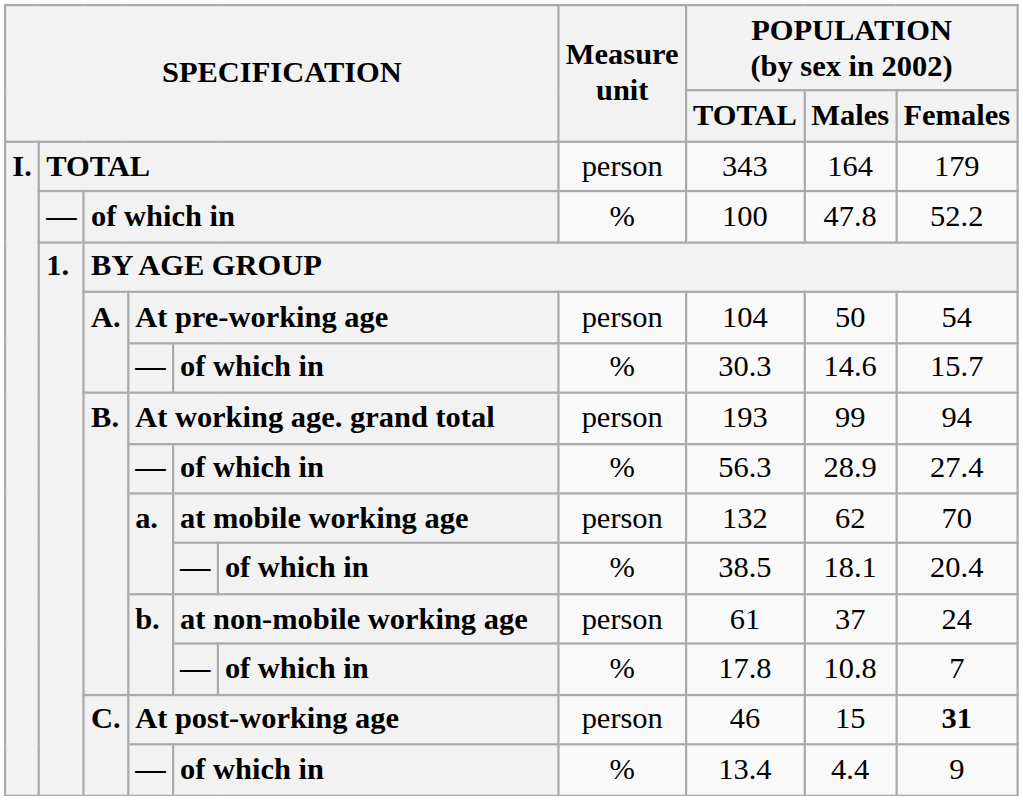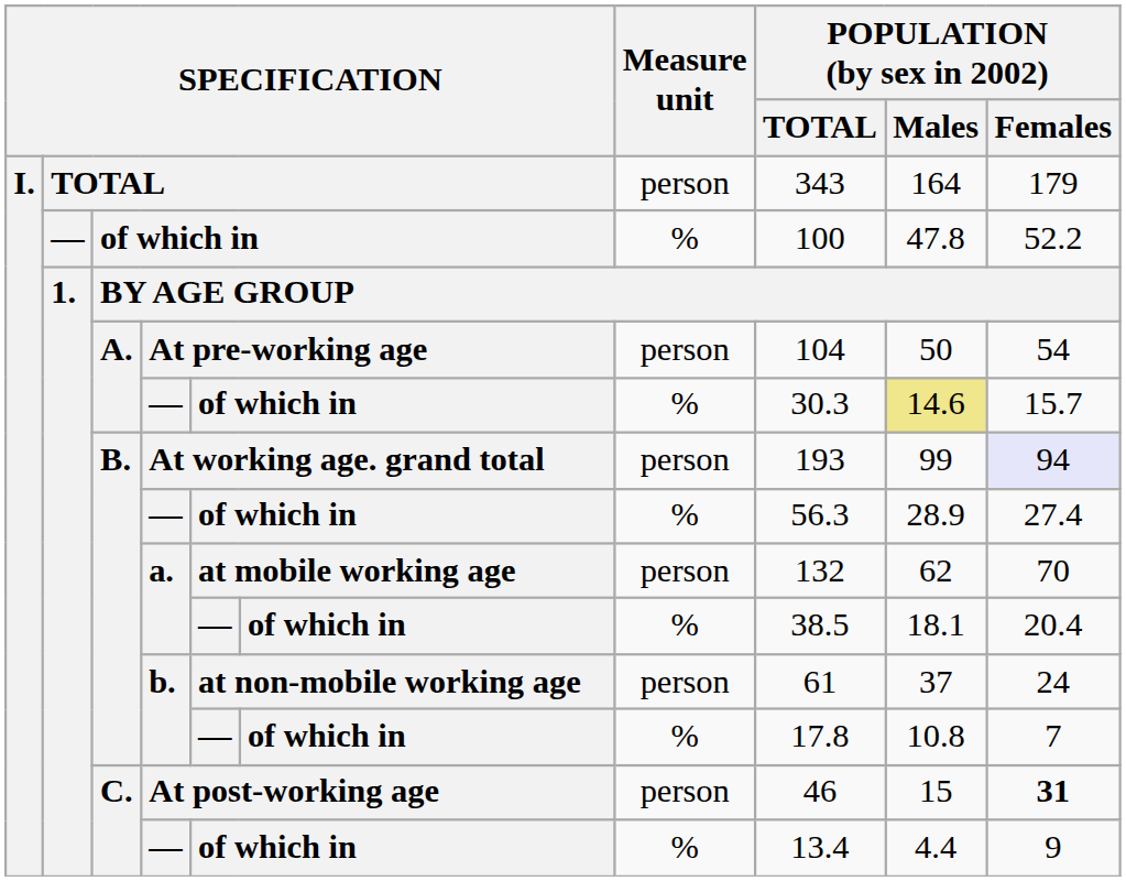A. / — | POPULATION (by sex in 2002) / Males: no background -> khaki background
At working age. grand total | POPULATION (by sex in 2002) / Females: no background -> lavender background
